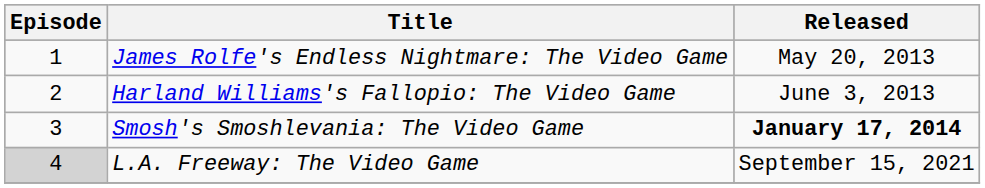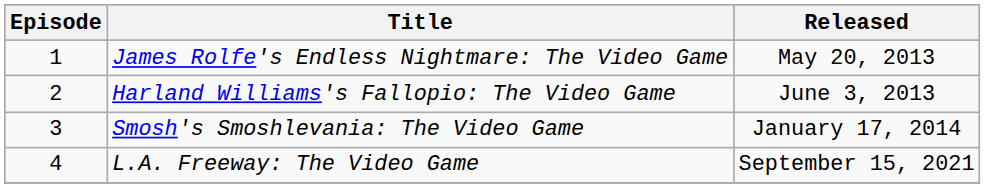Smosh's Smoshlevania: The Video Game | Released: bold -> normal
L.A. Freeway: The Video Game | Episode: lightgrey background -> no background
